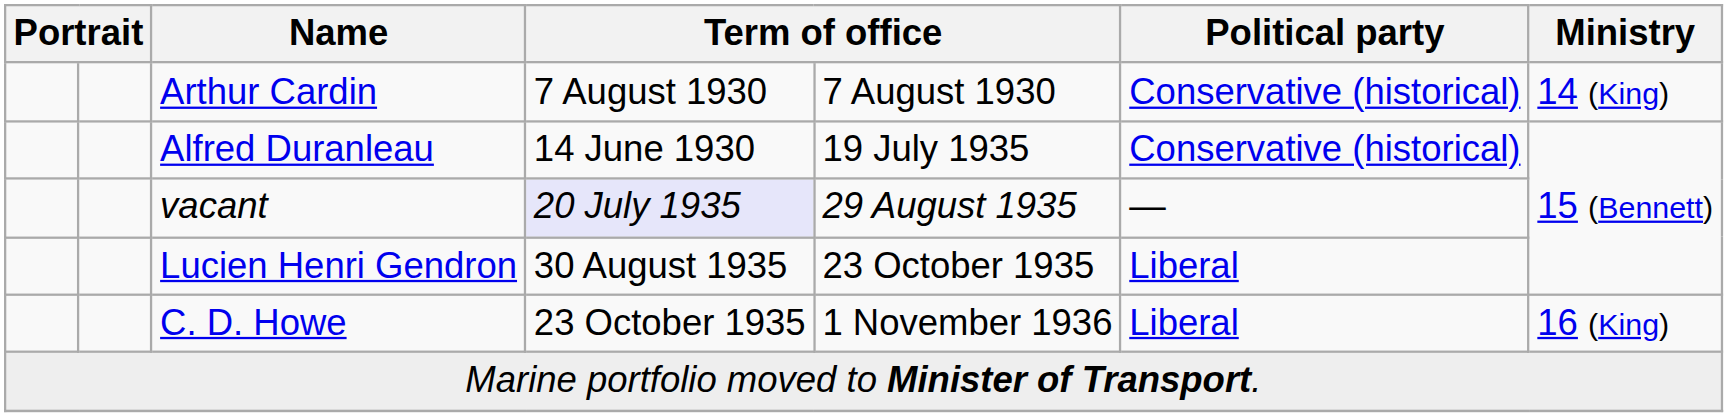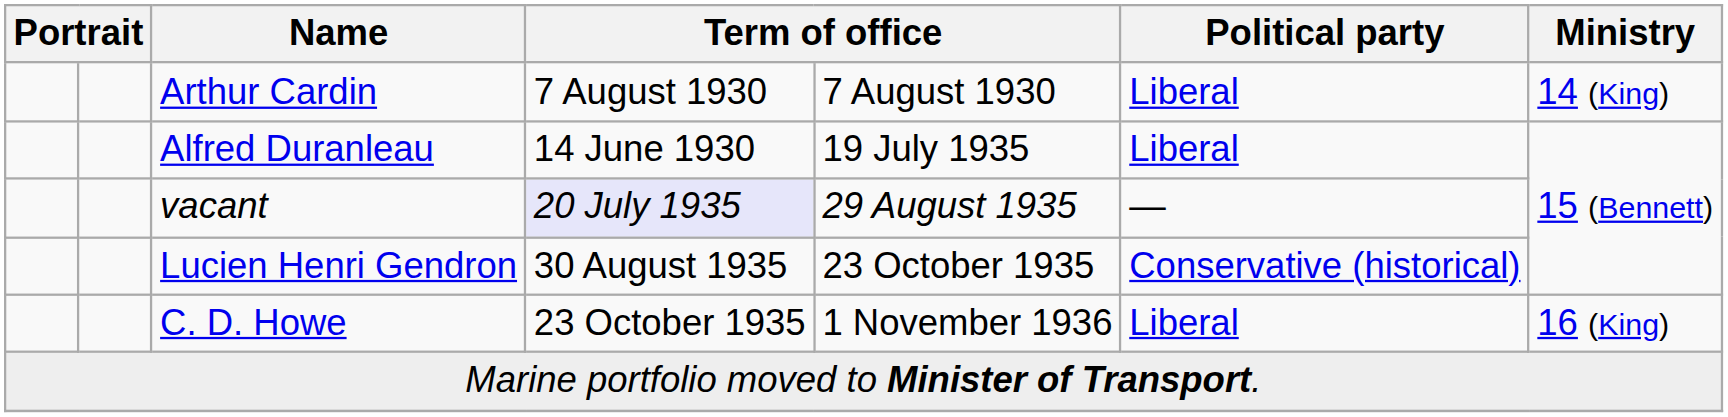Arthur Cardin | Political party: Conservative (historical) -> Liberal
Alfred Duranleau | Political party: Conservative (historical) -> Liberal
Lucien Henri Gendron | Political party: Liberal -> Conservative (historical)
